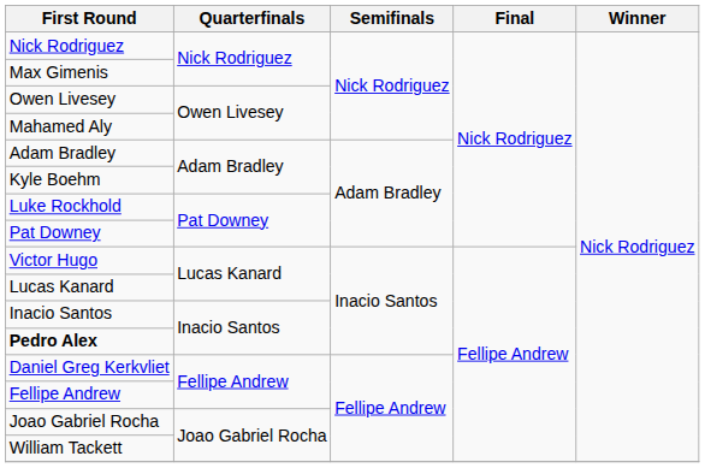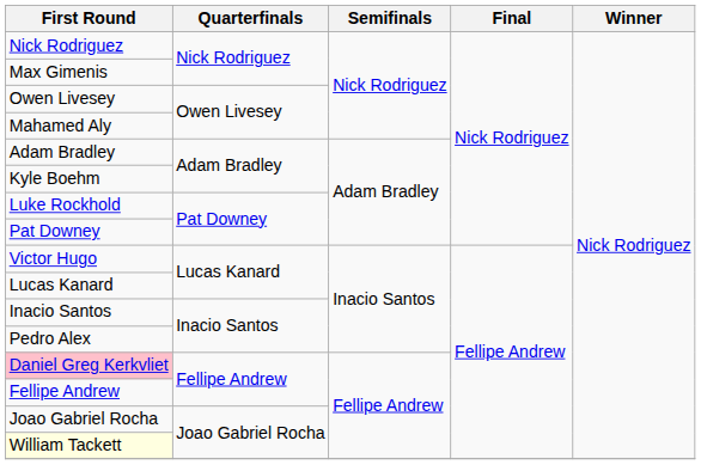Pedro Alex | First Round: bold -> normal
Daniel Greg Kerkvliet | First Round: no background -> pink background
William Tackett | First Round: no background -> lightyellow background
